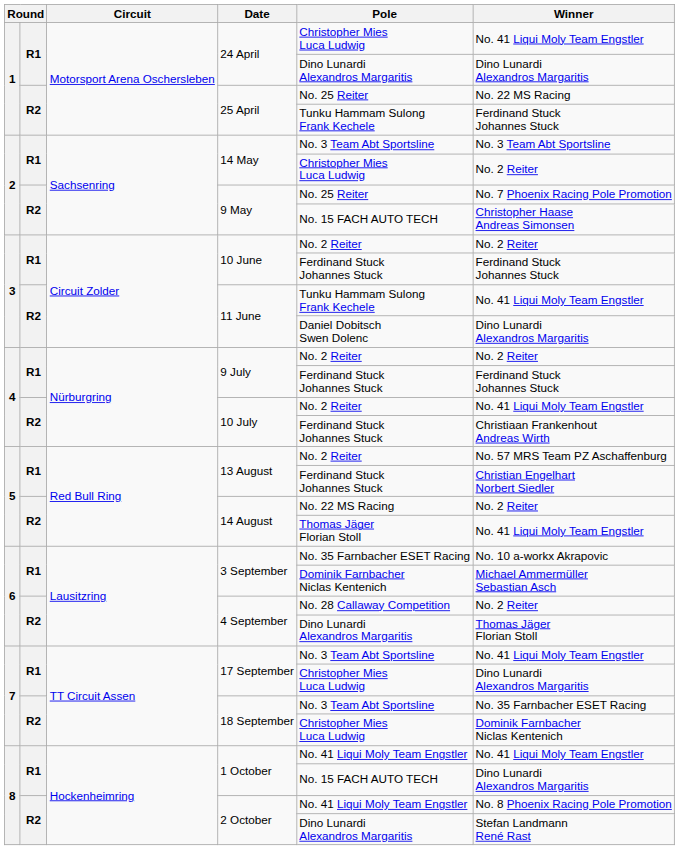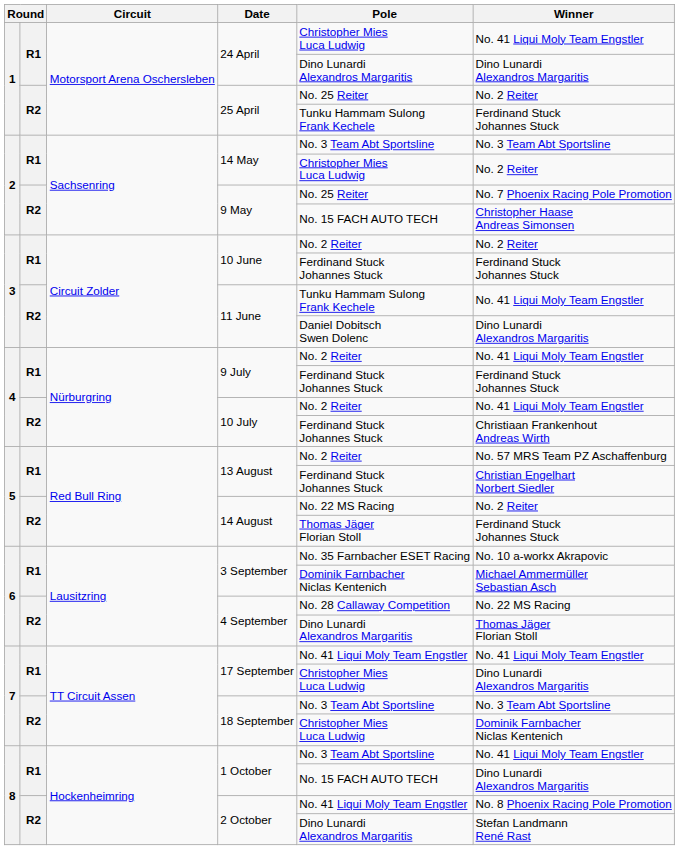row 4 | Winner: No. 22 MS Racing -> No. 2 Reiter
row 14 | Winner: No. 2 Reiter -> No. 41 Liqui Moly Team Engstler
row 21 | Winner: No. 41 Liqui Moly Team Engstler -> Ferdinand Stuck Johannes Stuck
row 24 | Winner: No. 2 Reiter -> No. 22 MS Racing
row 26 | Pole: No. 3 Team Abt Sportsline -> No. 41 Liqui Moly Team Engstler
row 28 | Winner: No. 35 Farnbacher ESET Racing -> No. 3 Team Abt Sportsline
row 30 | Pole: No. 41 Liqui Moly Team Engstler -> No. 3 Team Abt Sportsline
